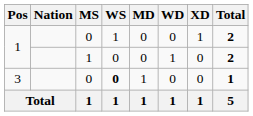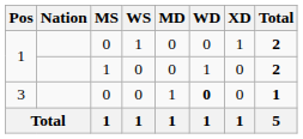3 | WS: bold -> normal
3 | WD: normal -> bold
